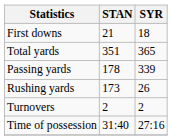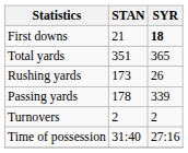First downs | SYR: normal -> bold
rows swapped: Rushing yards <-> Passing yards
